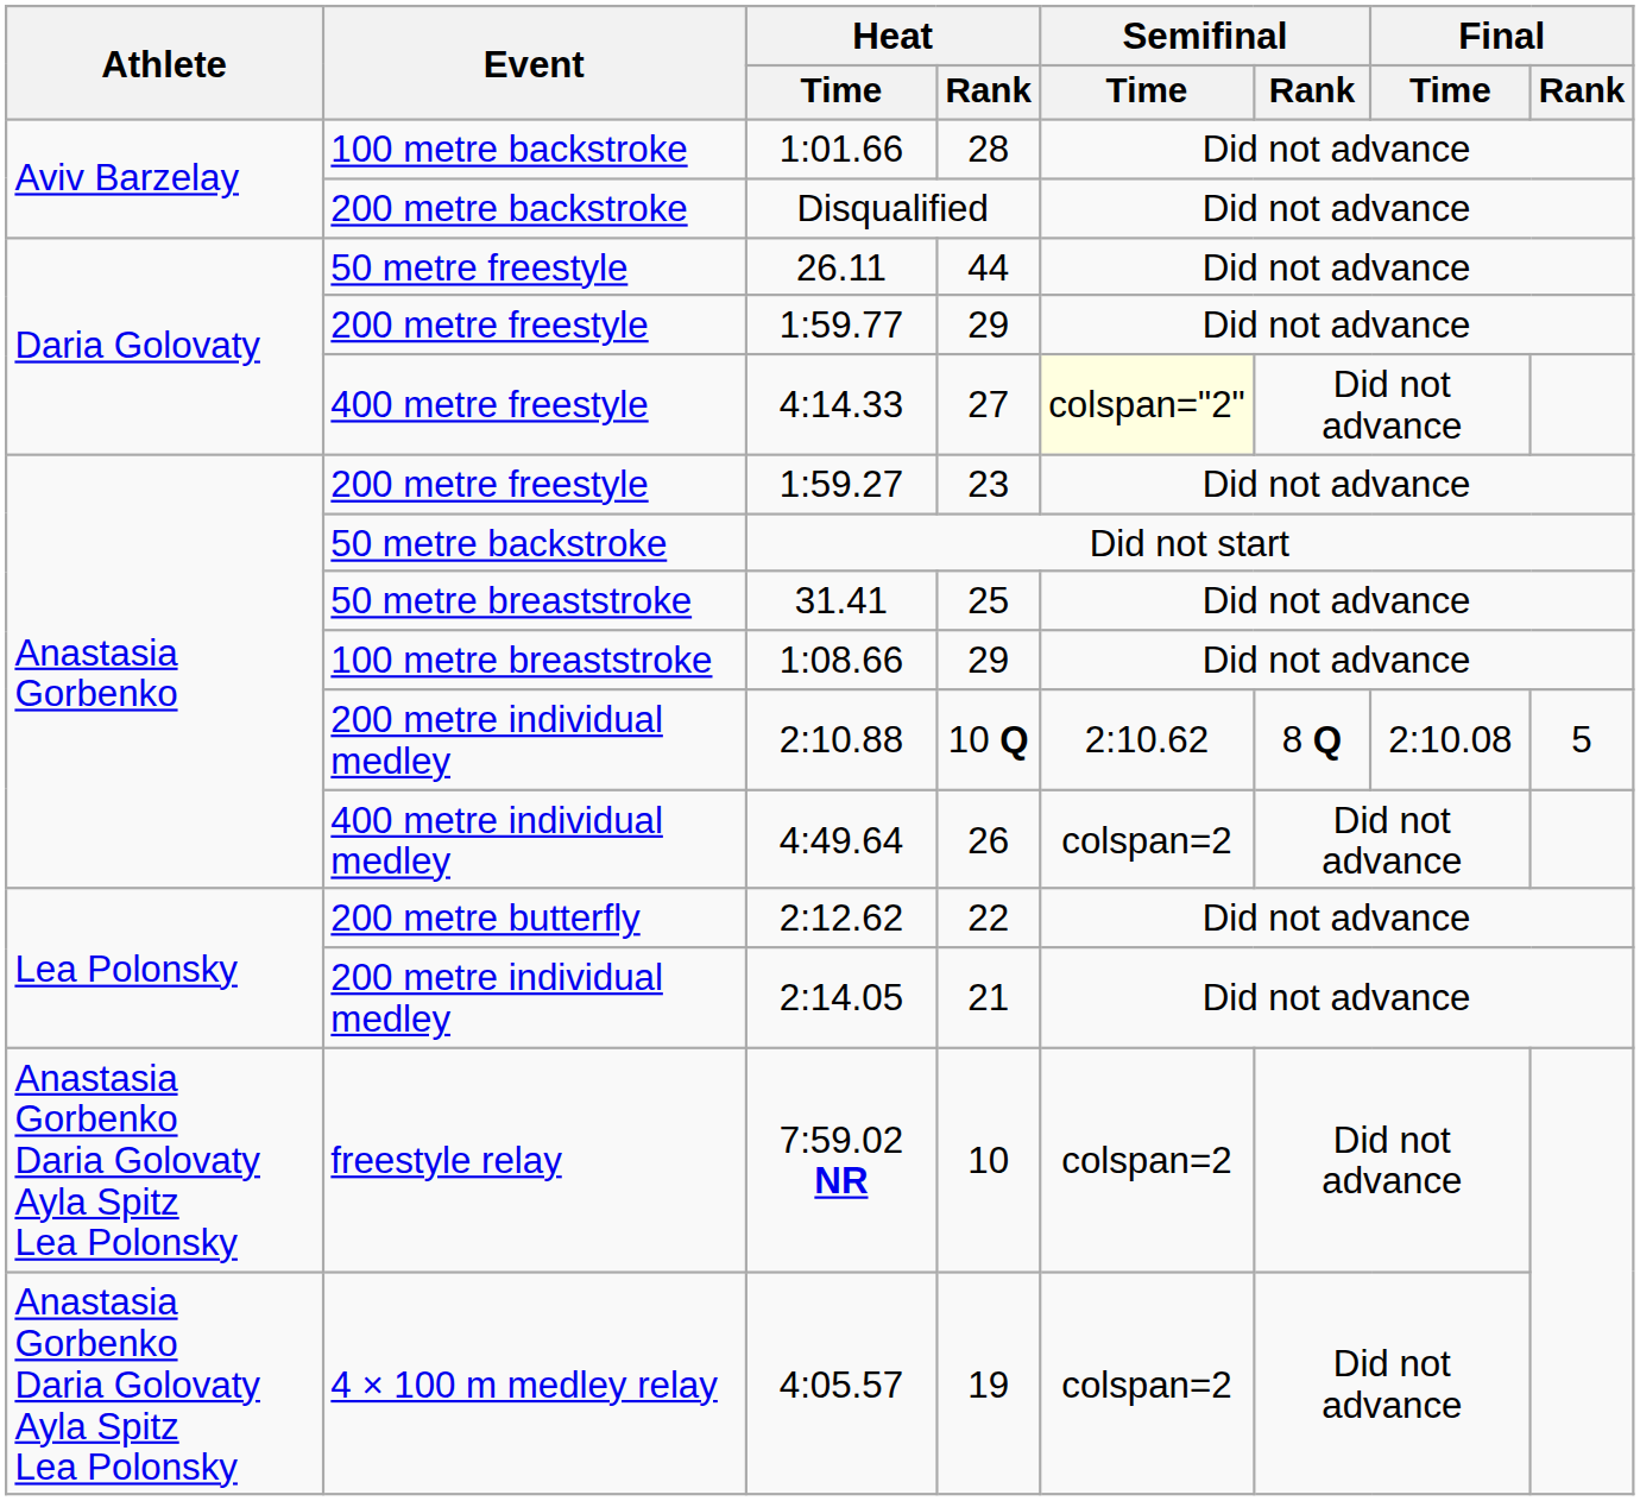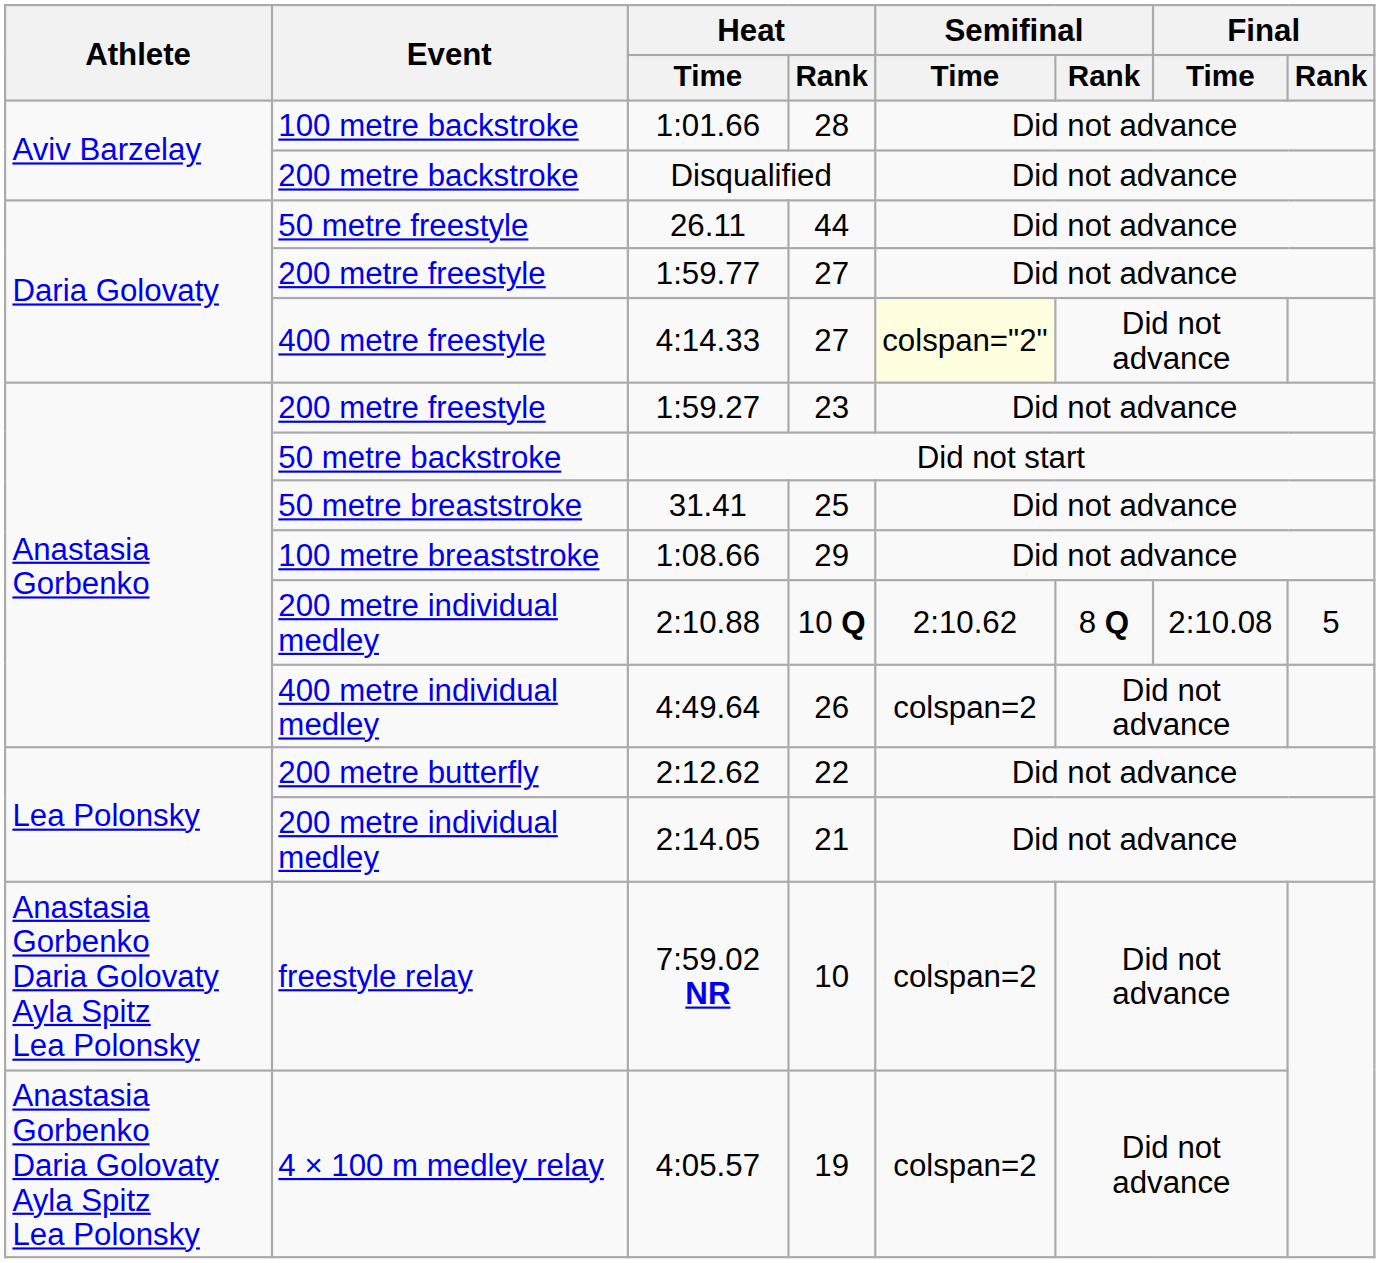1:59.77 | Heat / Rank: 29 -> 27
